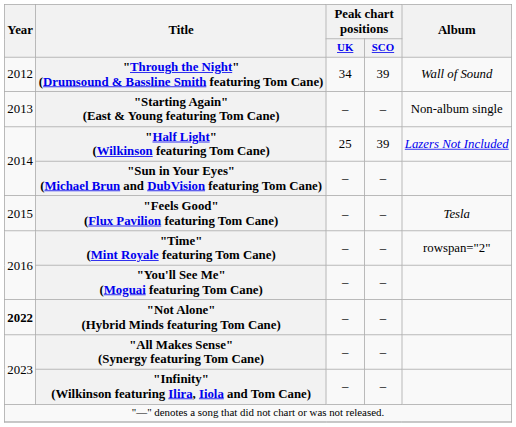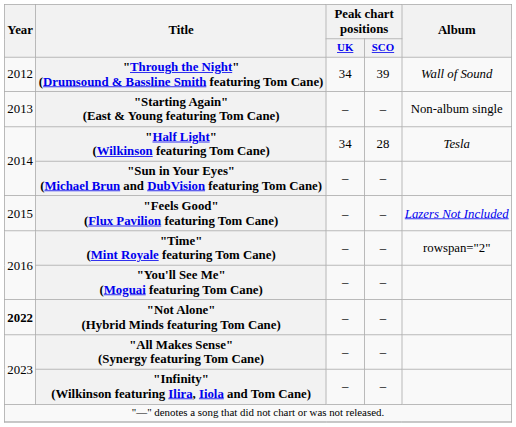"Half Light" (Wilkinson featuring Tom Cane) | Peak chart positions / UK: 25 -> 34
"Half Light" (Wilkinson featuring Tom Cane) | Peak chart positions / SCO: 39 -> 28
"Half Light" (Wilkinson featuring Tom Cane) | Album: Lazers Not Included -> Tesla
"Feels Good" (Flux Pavilion featuring Tom Cane) | Album: Tesla -> Lazers Not Included
